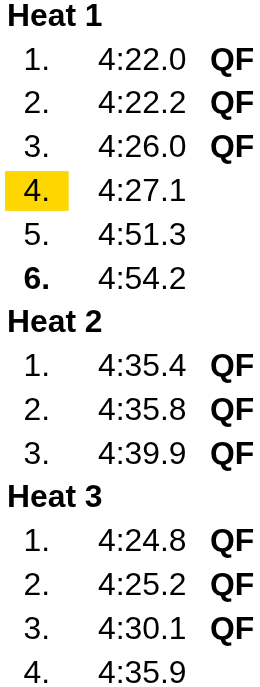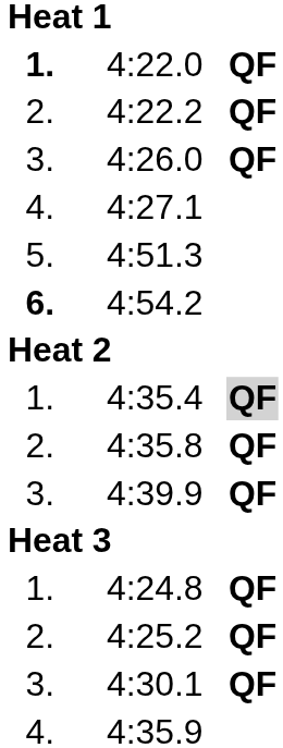4:22.0 | column 1: normal -> bold
4:27.1 | column 1: gold background -> no background
4:35.4 | column 3: no background -> lightgrey background
